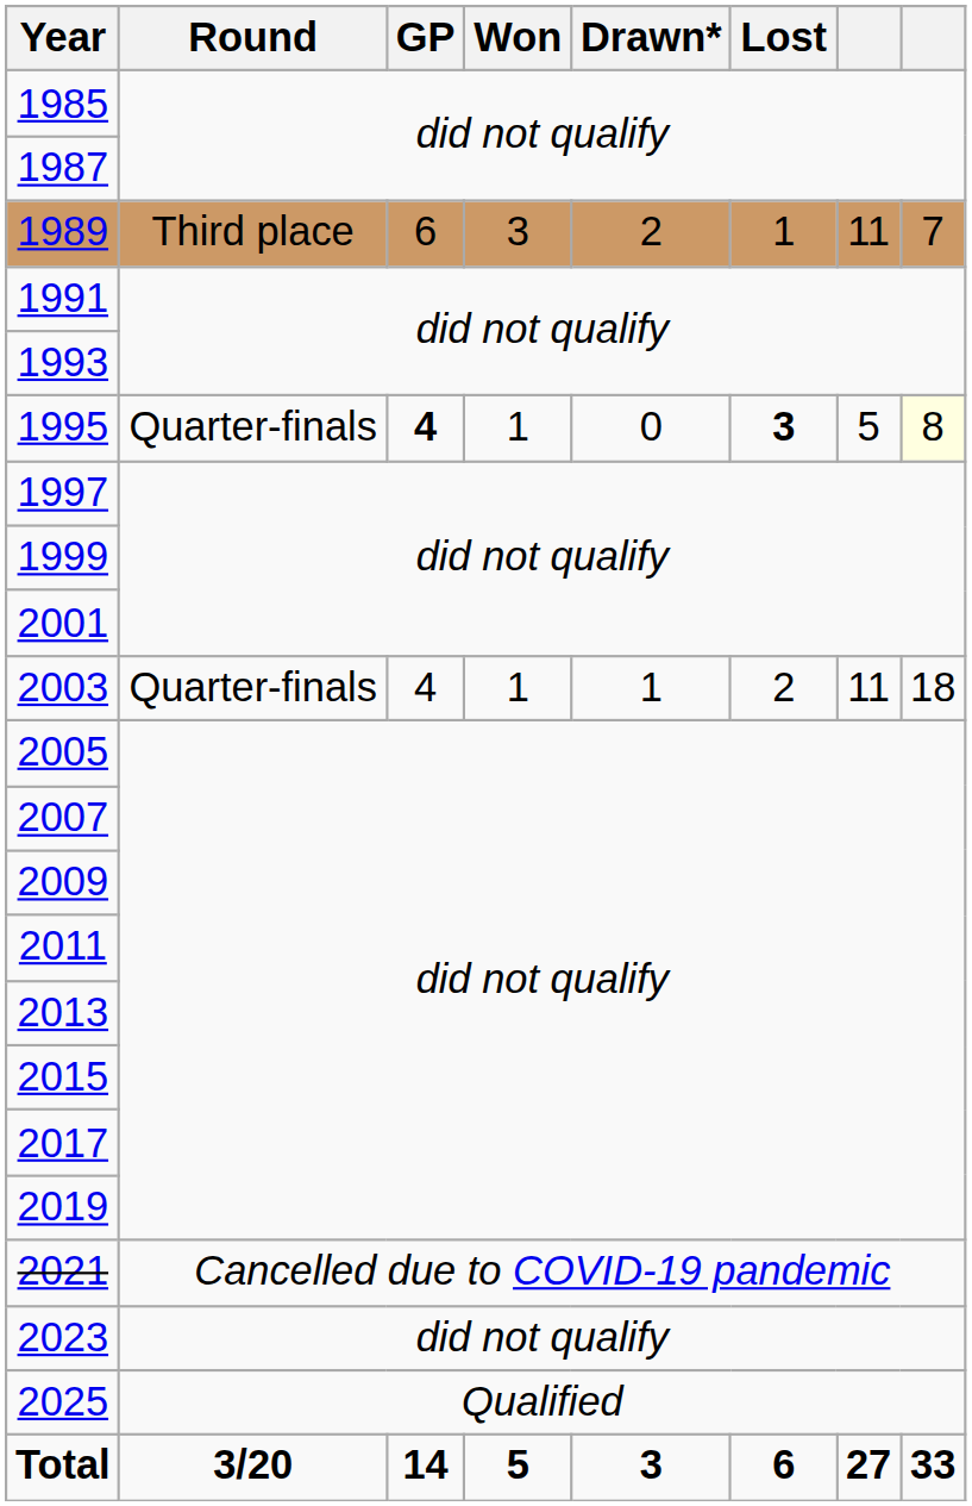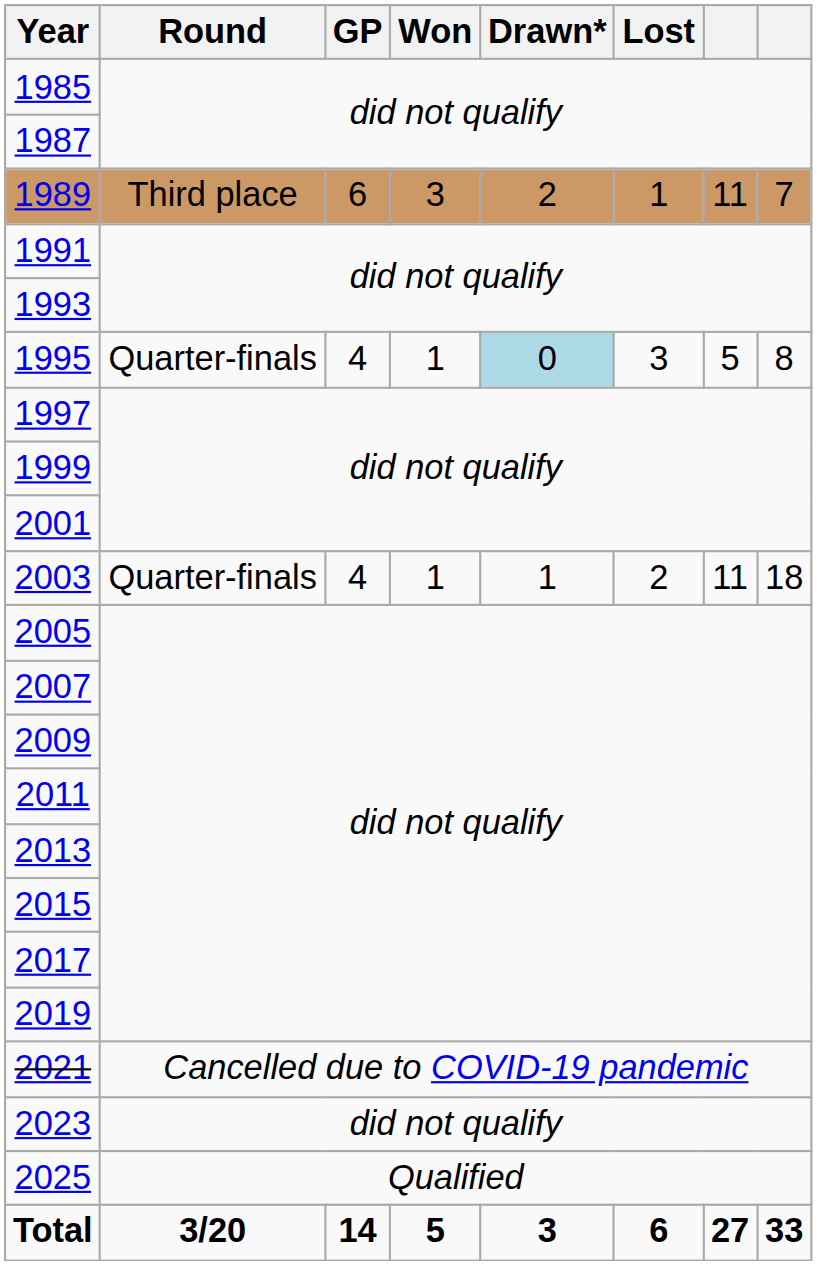1995 | GP: bold -> normal
1995 | Drawn*: no background -> lightblue background
1995 | Lost: bold -> normal
1995 | column 8: lightyellow background -> no background
